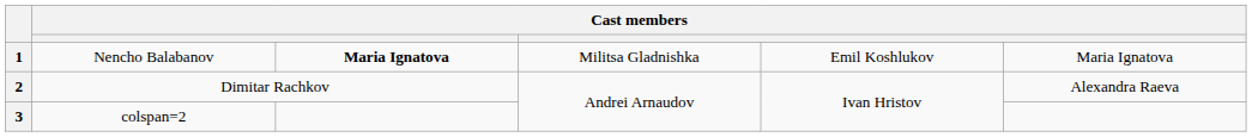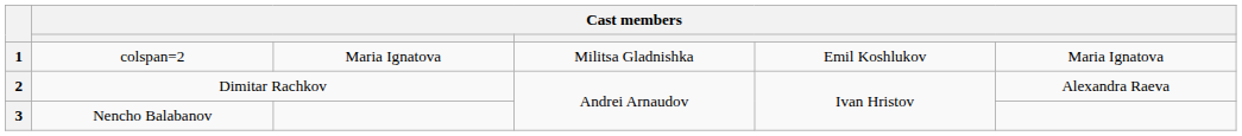1 | column 2: Nencho Balabanov -> colspan=2
1 | column 3: bold -> normal
3 | column 2: colspan=2 -> Nencho Balabanov
